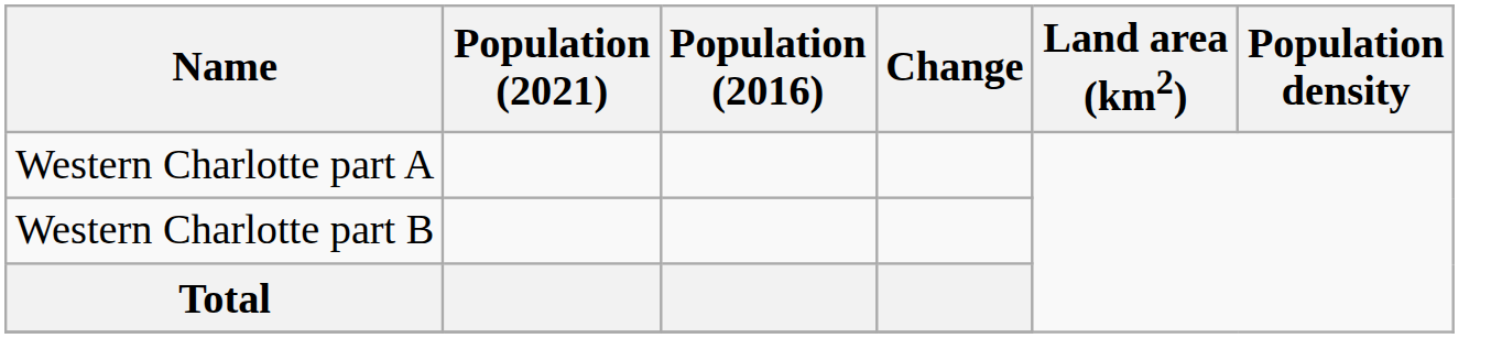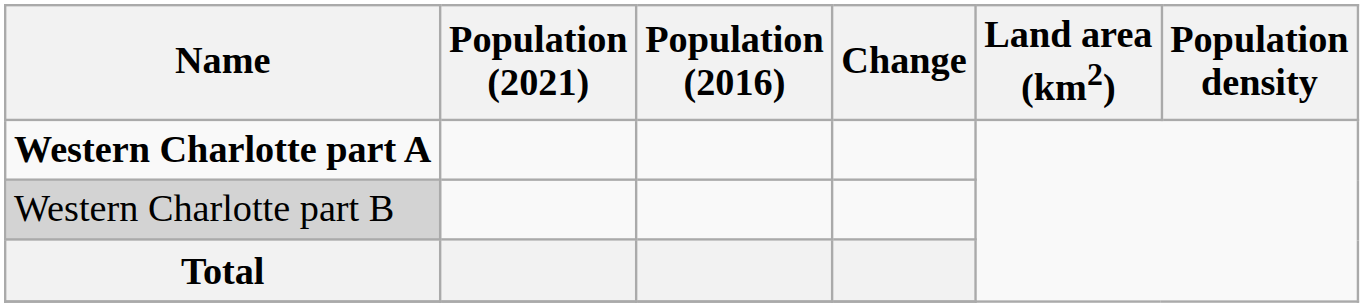Western Charlotte part A | Name: normal -> bold
Western Charlotte part B | Name: no background -> lightgrey background
